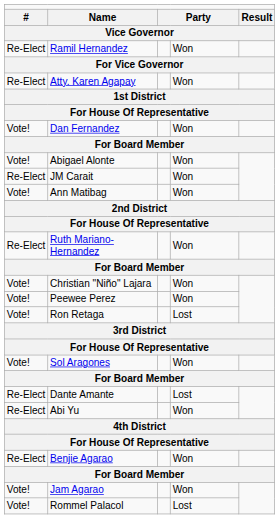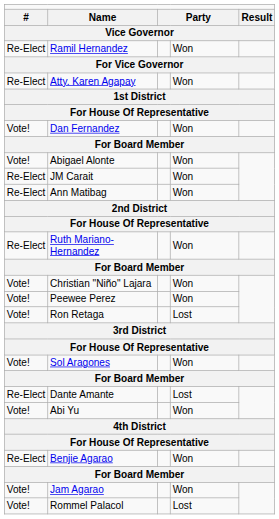Ann Matibag | column 1: Vote! -> Re-Elect
Abi Yu | column 1: Re-Elect -> Vote!
